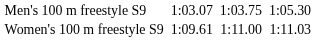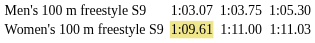Women's 100 m freestyle S9 | column 2: no background -> khaki background
